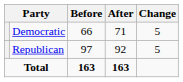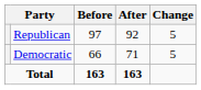rows swapped: Republican <-> Democratic
